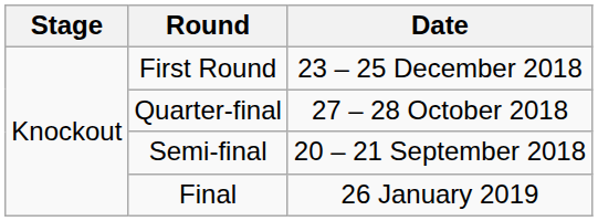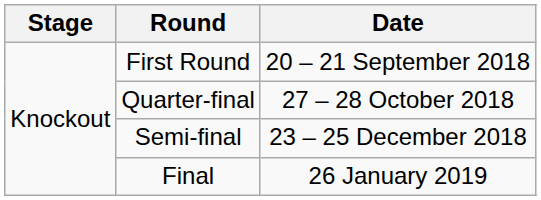First Round | Date: 23 – 25 December 2018 -> 20 – 21 September 2018
Semi-final | Date: 20 – 21 September 2018 -> 23 – 25 December 2018
